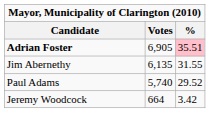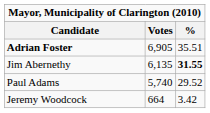Adrian Foster | %: pink background -> no background
Jim Abernethy | %: normal -> bold
